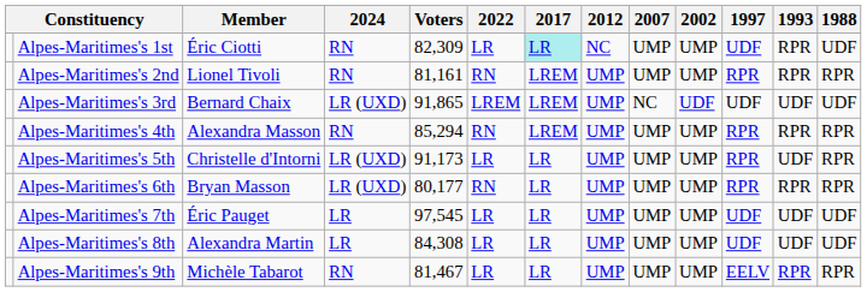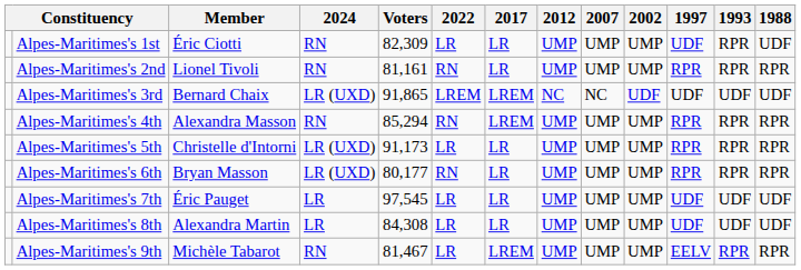Alpes-Maritimes's 1st | 2017: paleturquoise background -> no background
Alpes-Maritimes's 1st | 2012: NC -> UMP
Alpes-Maritimes's 2nd | 2017: LREM -> LR
Alpes-Maritimes's 3rd | 2012: UMP -> NC
Alpes-Maritimes's 5th | 1993: UDF -> RPR
Alpes-Maritimes's 9th | 2017: LR -> LREM
